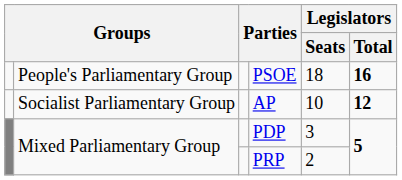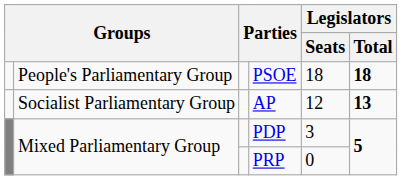PSOE | Legislators / Total: 16 -> 18
AP | Legislators / Seats: 10 -> 12
AP | Legislators / Total: 12 -> 13
PRP | Legislators / Seats: 2 -> 0
